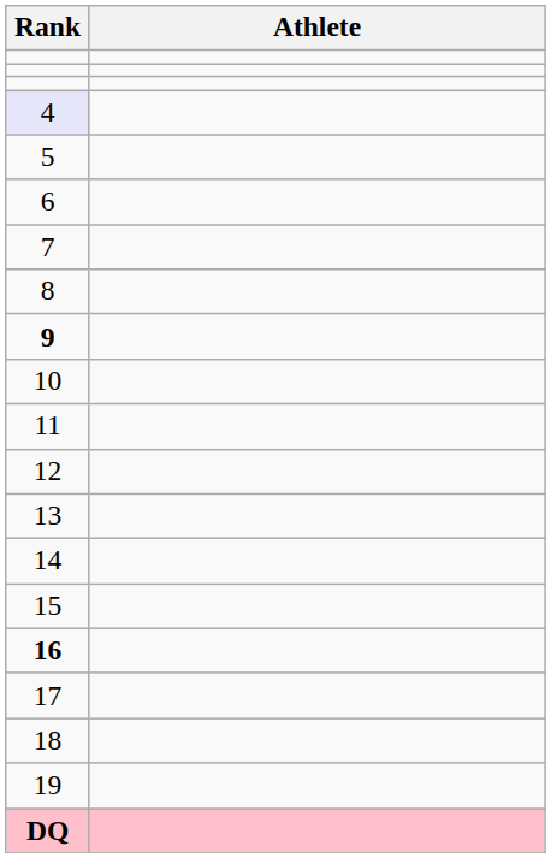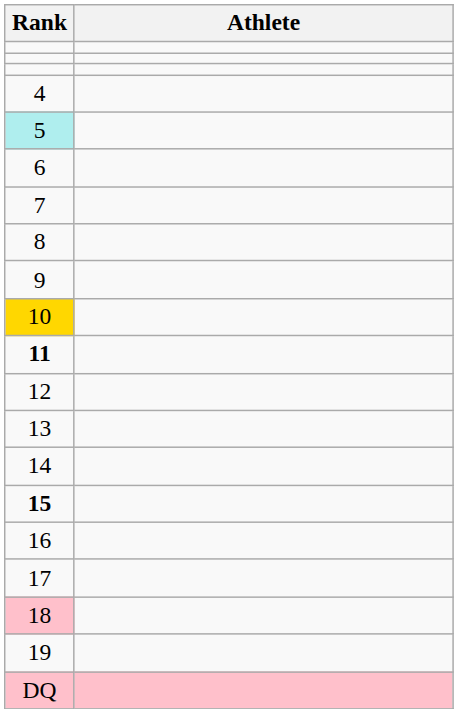row 5 | Rank: lavender background -> no background
row 6 | Rank: no background -> paleturquoise background
row 10 | Rank: bold -> normal
row 11 | Rank: no background -> gold background
row 12 | Rank: normal -> bold
row 16 | Rank: normal -> bold
row 17 | Rank: bold -> normal
row 19 | Rank: no background -> pink background
row 21 | Rank: bold -> normal
